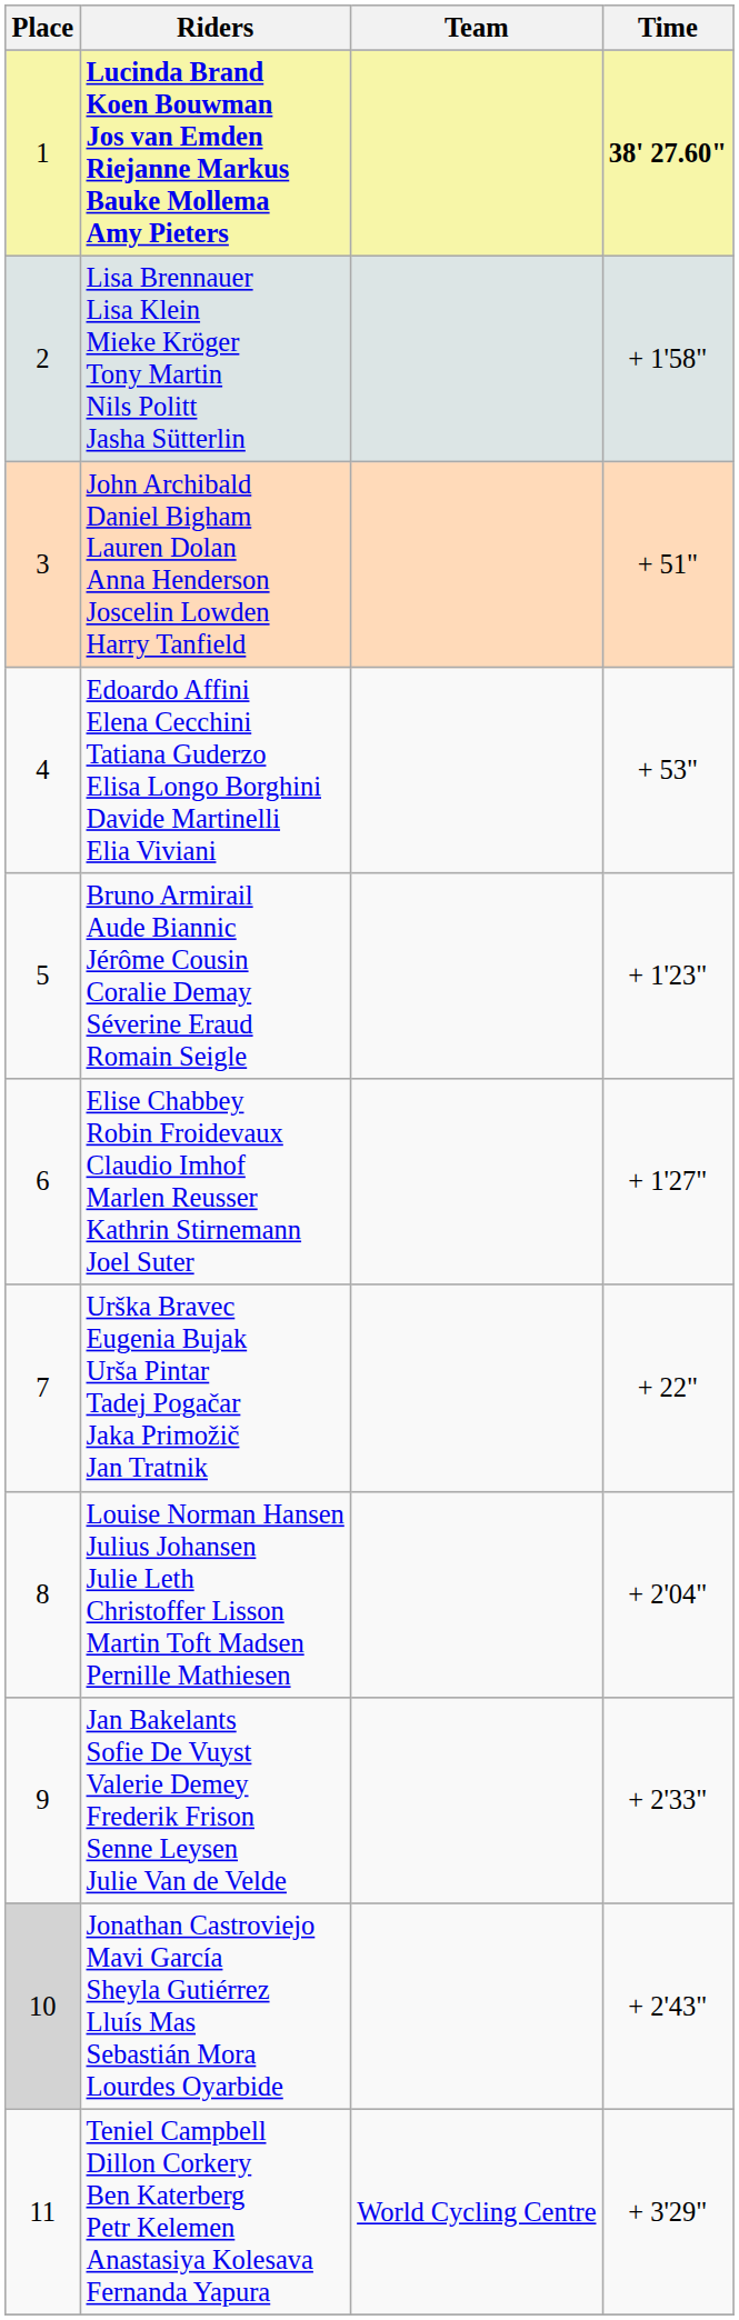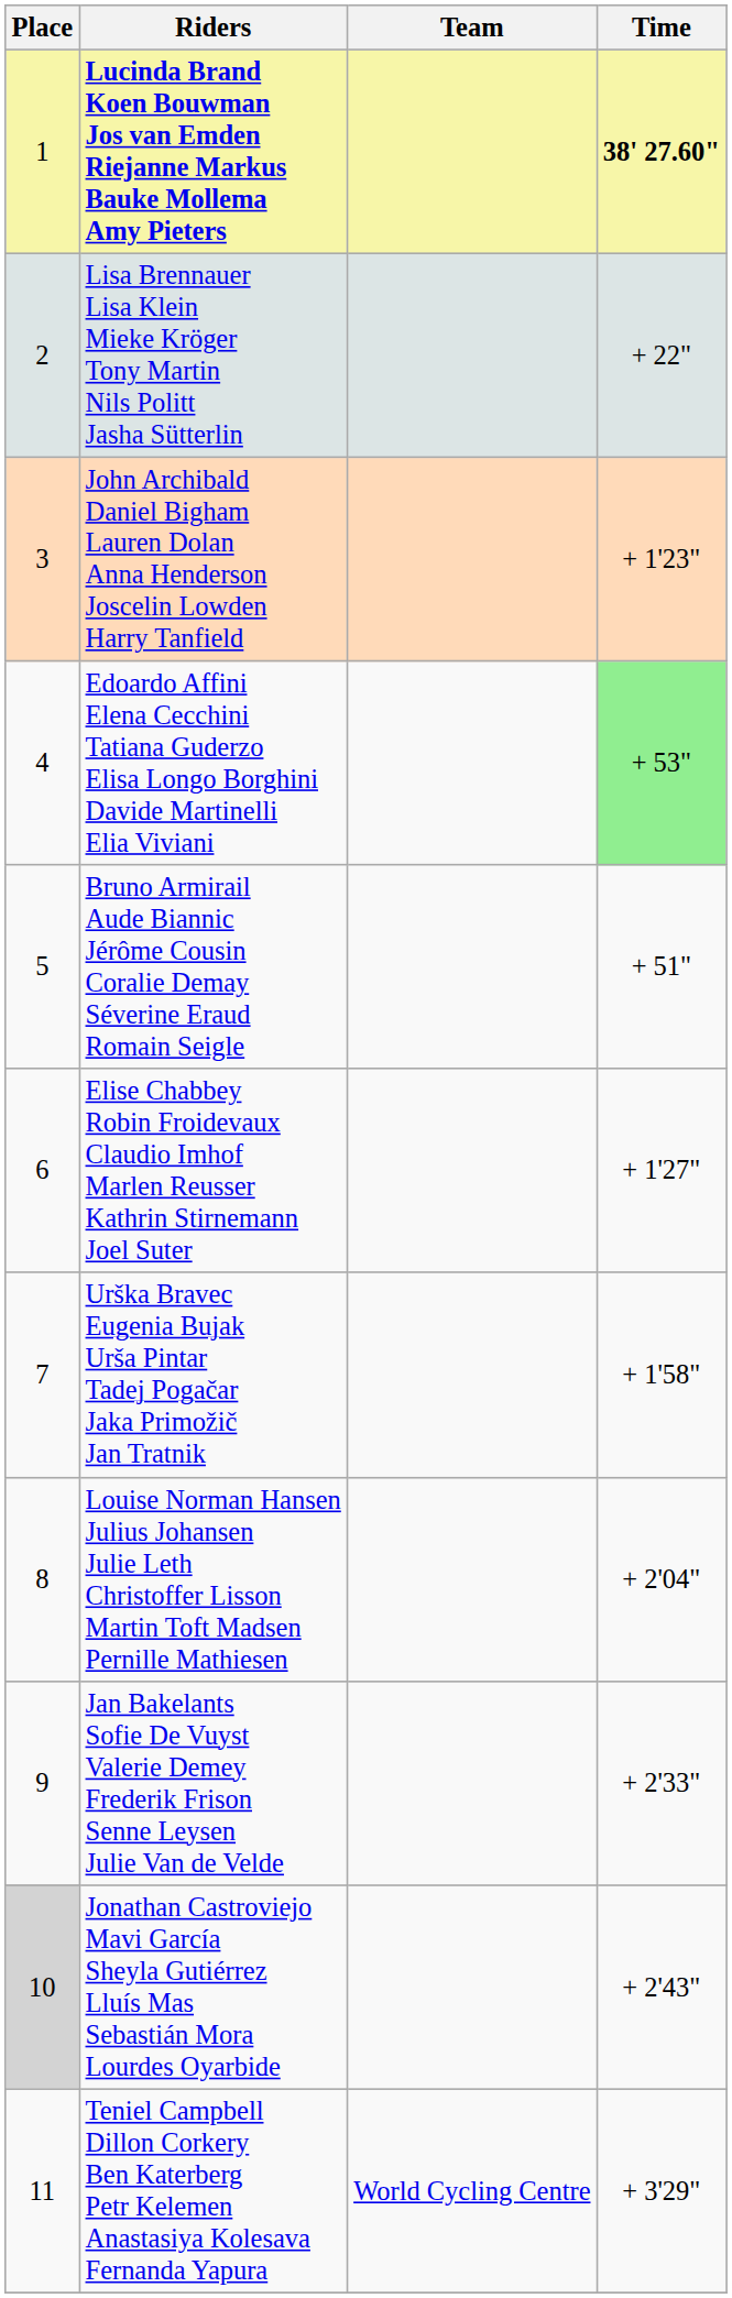row 3 | Time: + 1'58" -> + 22"
row 4 | Time: + 51" -> + 1'23"
row 5 | Time: no background -> lightgreen background
row 6 | Time: + 1'23" -> + 51"
row 8 | Time: + 22" -> + 1'58"
